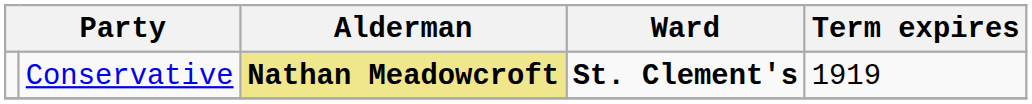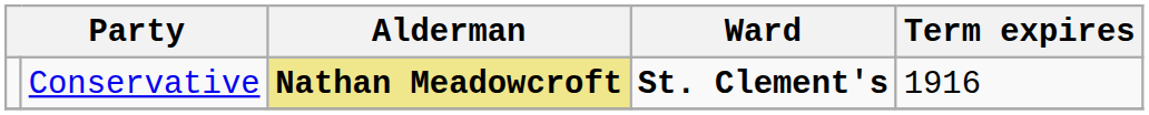Conservative | Term expires: 1919 -> 1916
